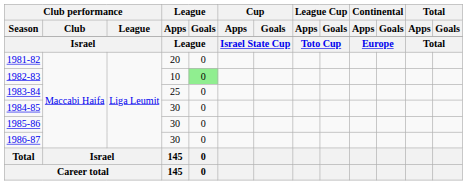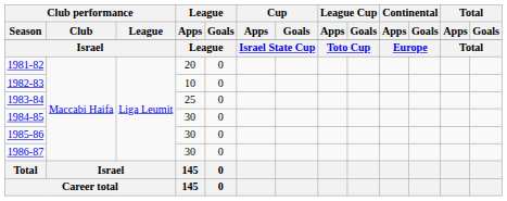1982-83 | League / Goals: lightgreen background -> no background
